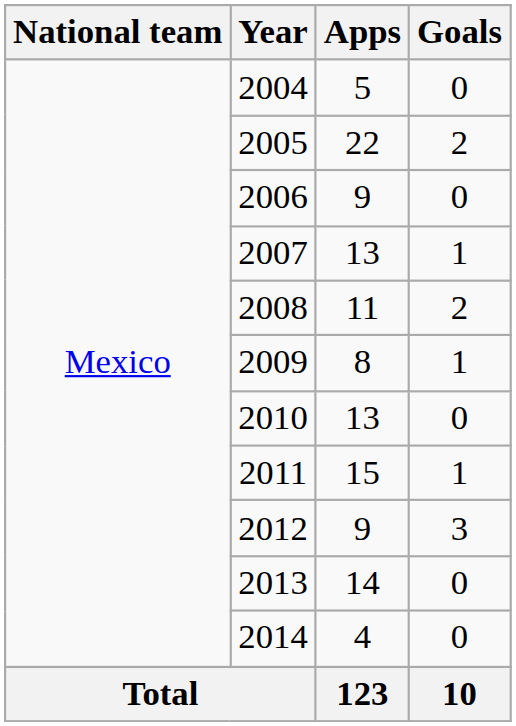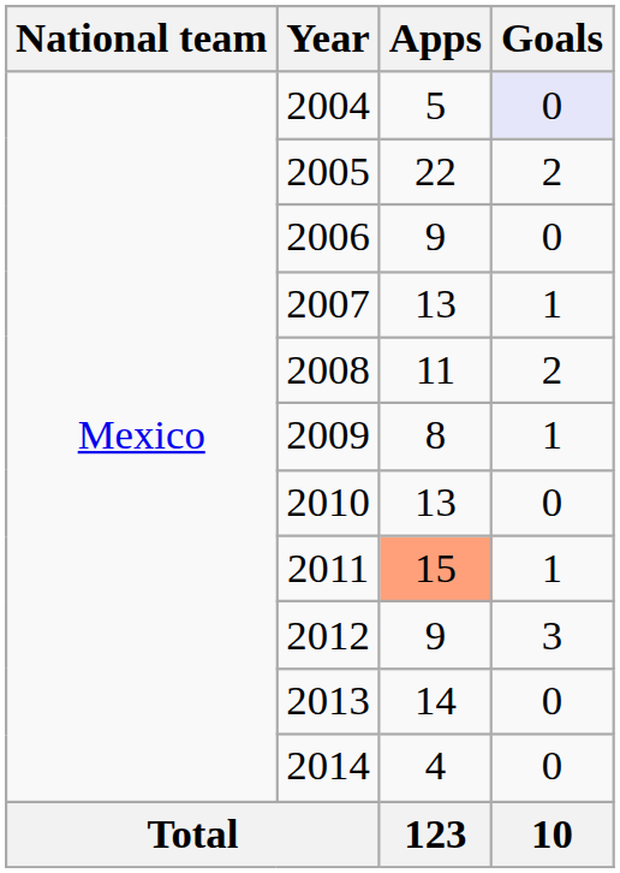2004 | Goals: no background -> lavender background
2011 | Apps: no background -> lightsalmon background
